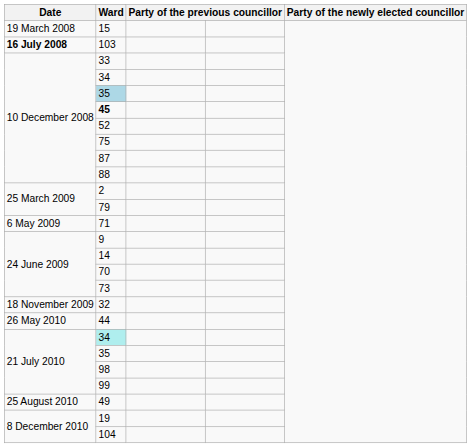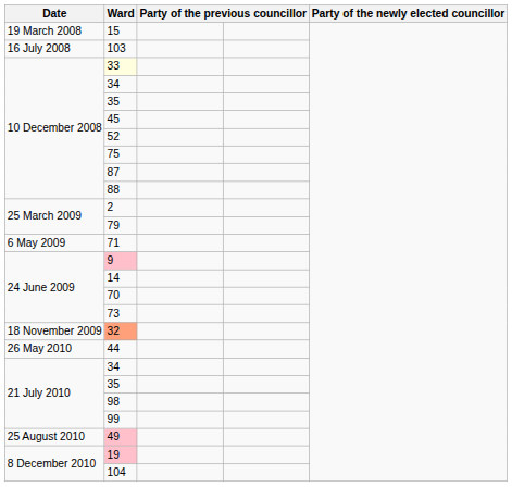103 | Date: bold -> normal
33 | Ward: no background -> lightyellow background
10 December 2008 / 35 | Ward: lightblue background -> no background
45 | Ward: bold -> normal
9 | Ward: no background -> pink background
32 | Ward: no background -> lightsalmon background
21 July 2010 / 34 | Ward: paleturquoise background -> no background
49 | Ward: no background -> pink background
19 | Ward: no background -> pink background
